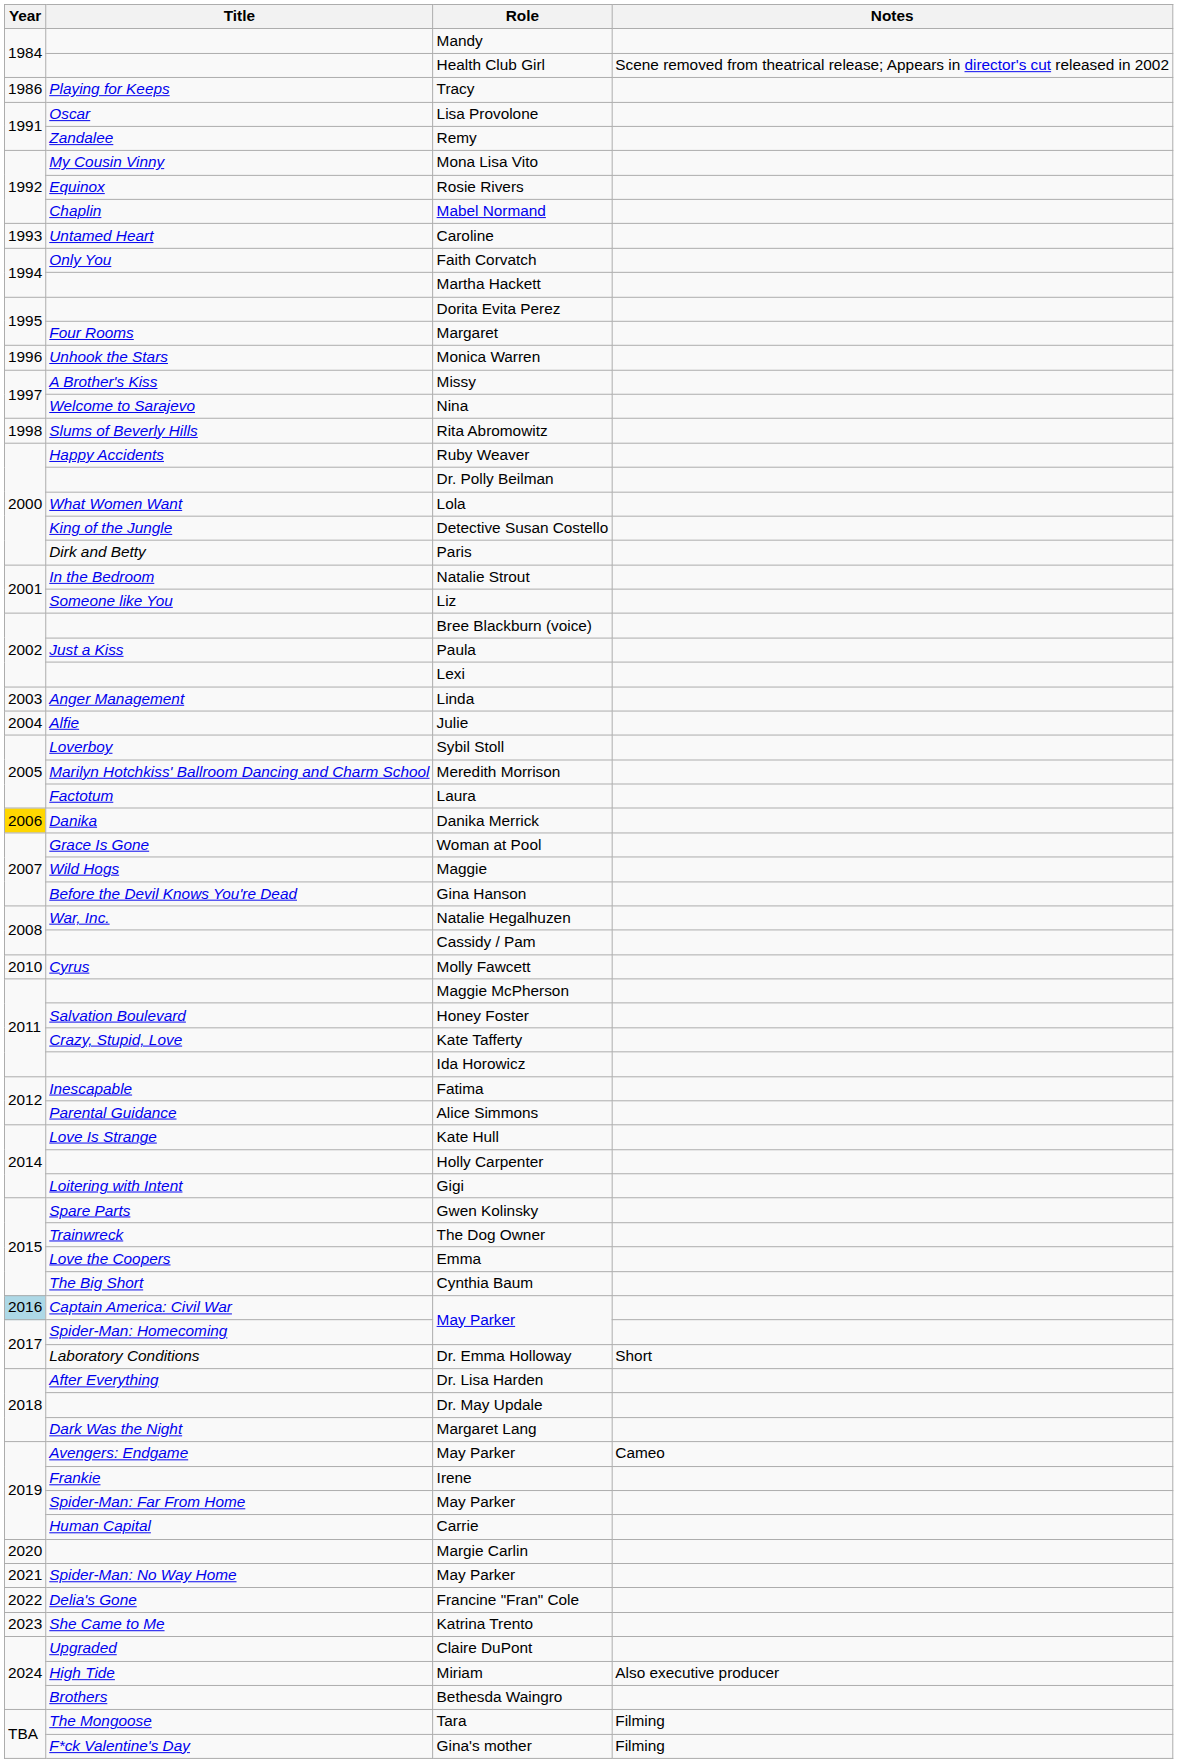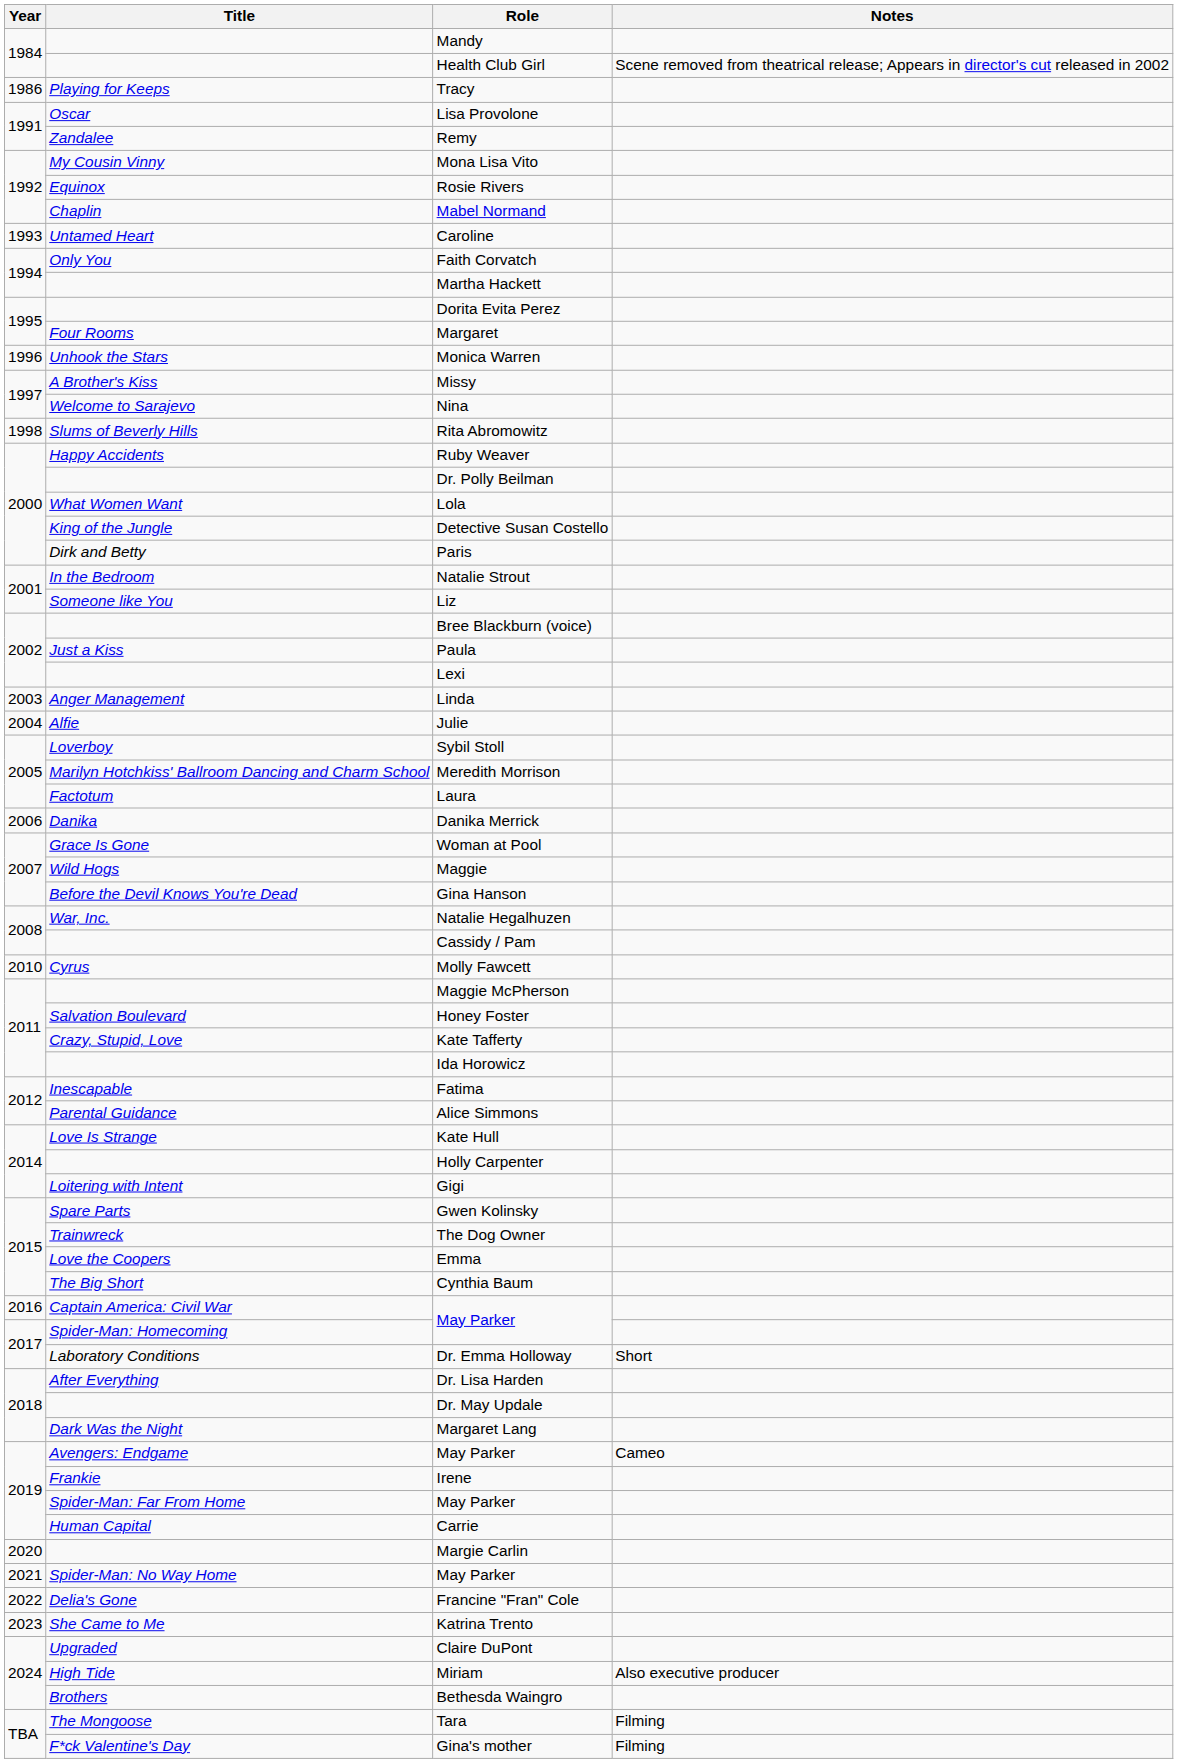Danika Merrick | Year: gold background -> no background
Captain America: Civil War / May Parker | Year: lightblue background -> no background
